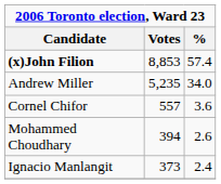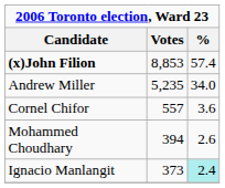Ignacio Manlangit | %: no background -> paleturquoise background
